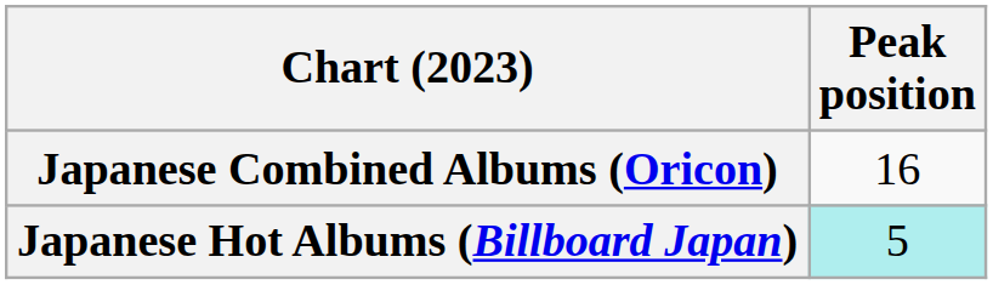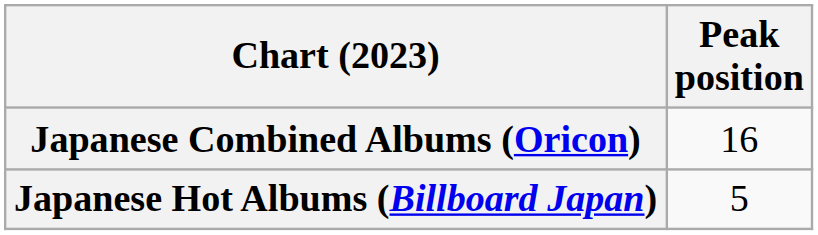Japanese Hot Albums (Billboard Japan) | Peak position: paleturquoise background -> no background
